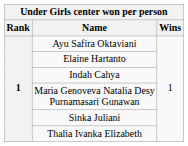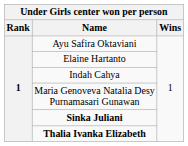Sinka Juliani | Name: normal -> bold
Thalia Ivanka Elizabeth | Name: normal -> bold
